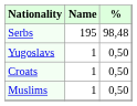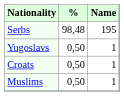columns swapped: Name <-> %
